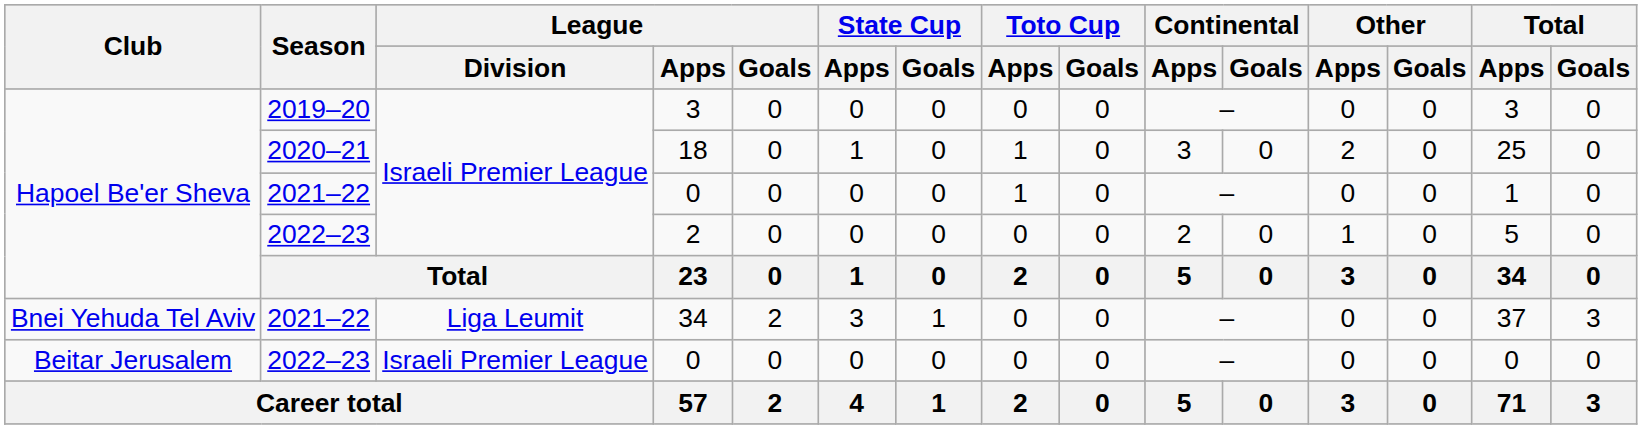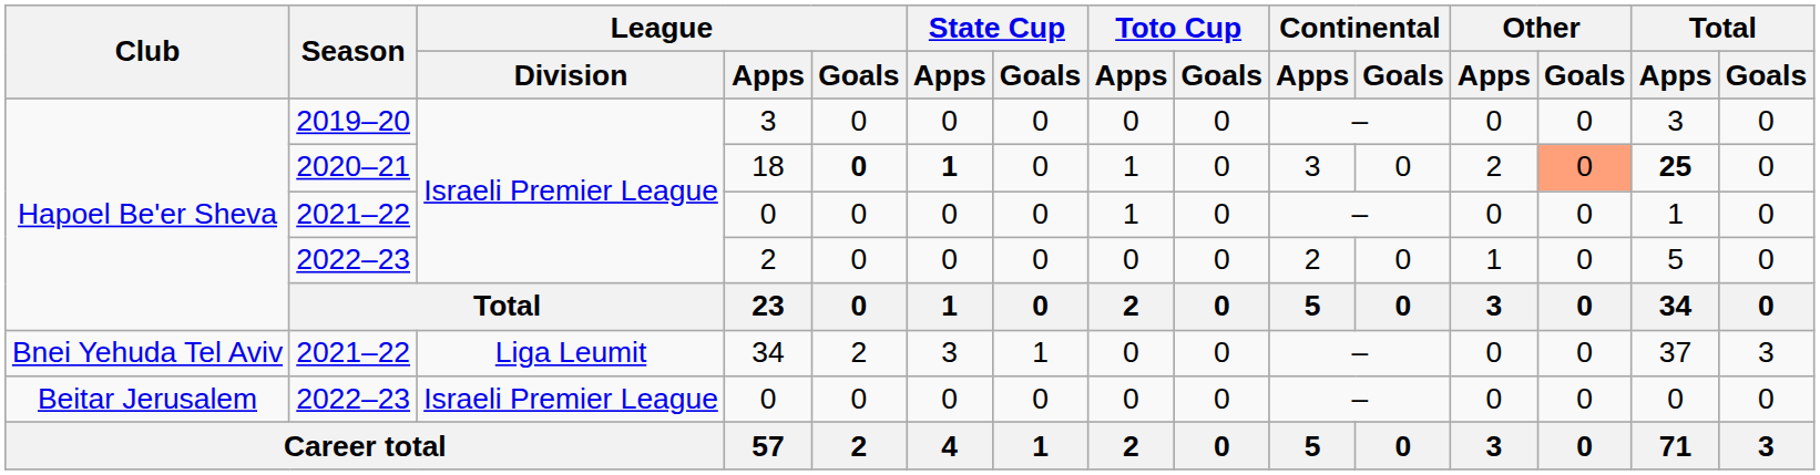18 | League / Goals: normal -> bold
18 | State Cup / Apps: normal -> bold
18 | Other / Goals: no background -> lightsalmon background
18 | Total / Apps: normal -> bold
